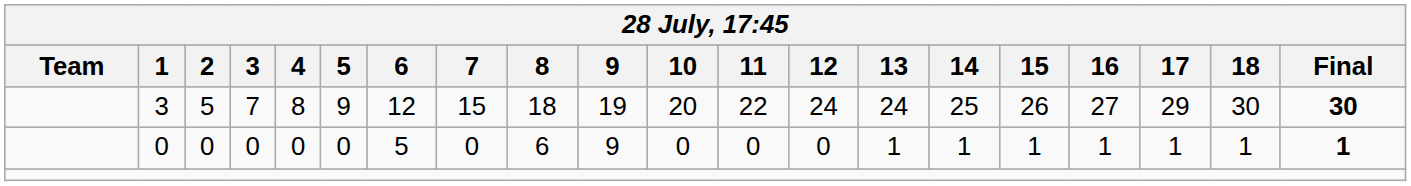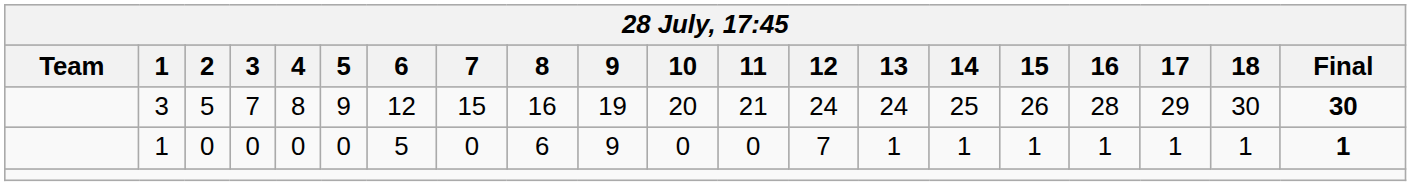row 3 | 8: 18 -> 16
row 3 | 11: 22 -> 21
row 3 | 16: 27 -> 28
row 4 | 1: 0 -> 1
row 4 | 12: 0 -> 7
